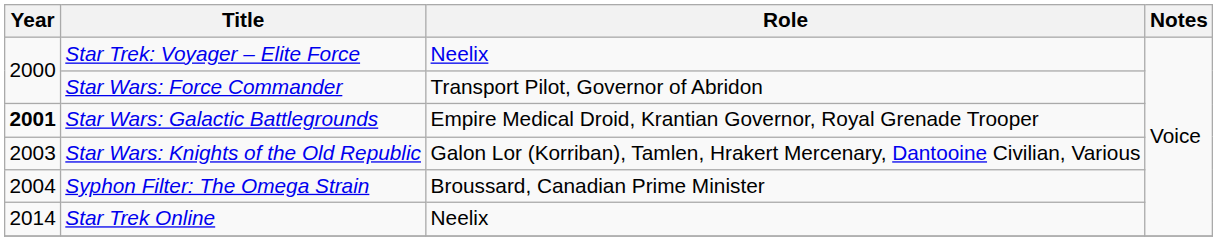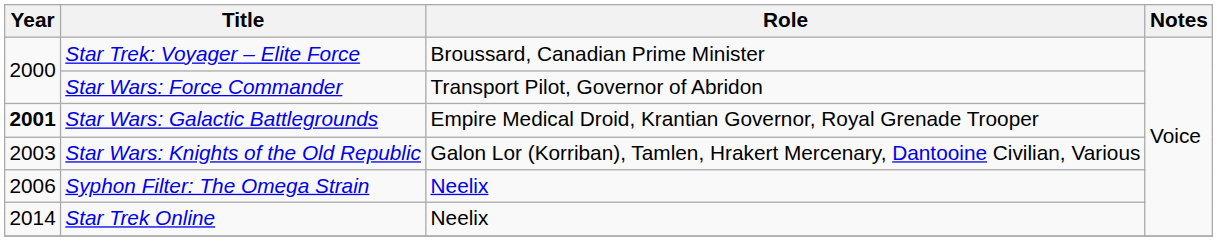Star Trek: Voyager – Elite Force | Role: Neelix -> Broussard, Canadian Prime Minister
Syphon Filter: The Omega Strain | Year: 2004 -> 2006
Syphon Filter: The Omega Strain | Role: Broussard, Canadian Prime Minister -> Neelix
